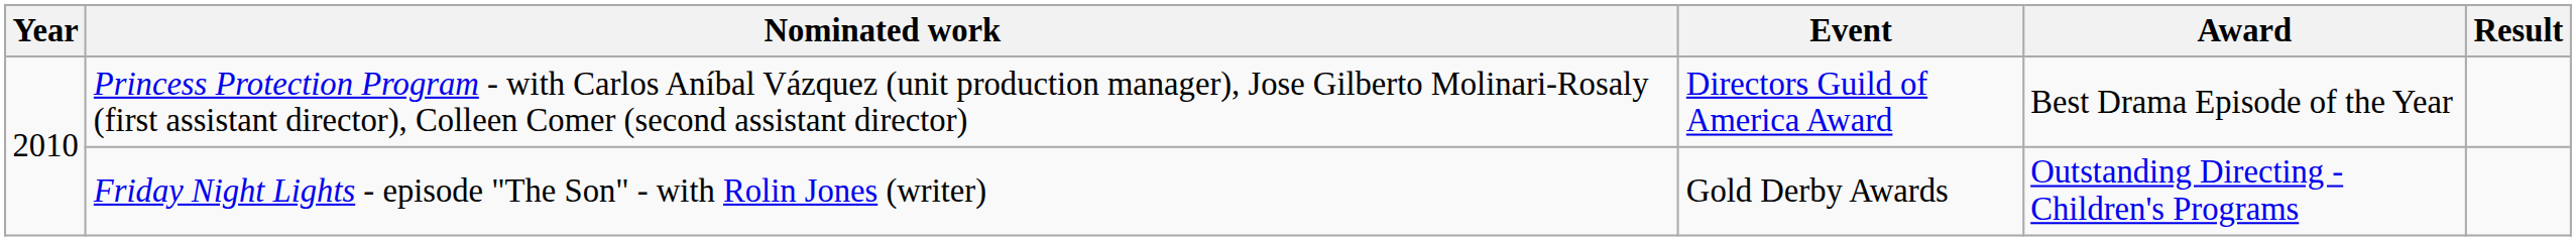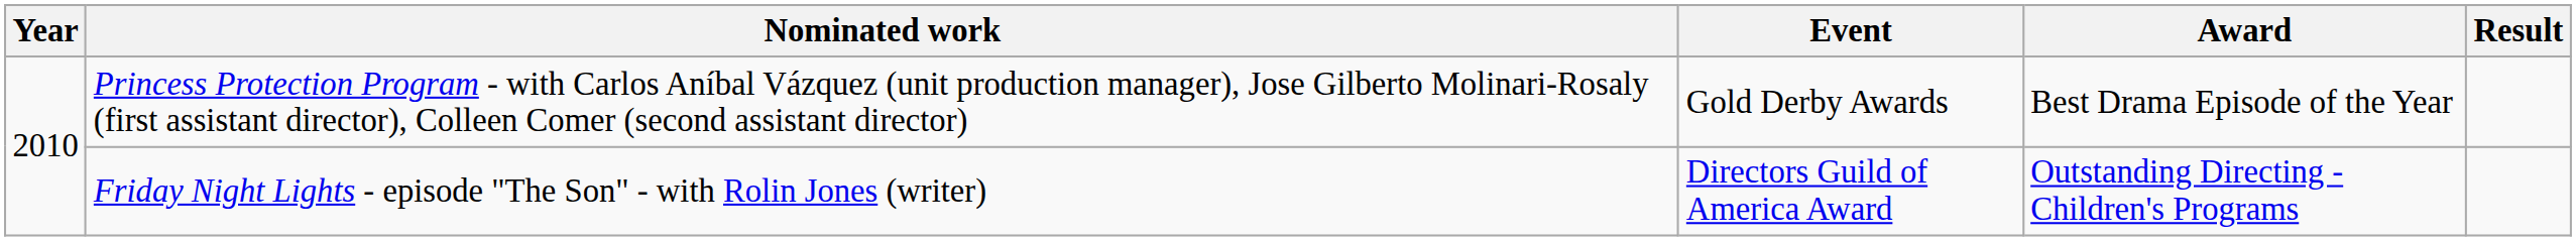row 2 | Event: Directors Guild of America Award -> Gold Derby Awards
row 3 | Event: Gold Derby Awards -> Directors Guild of America Award
